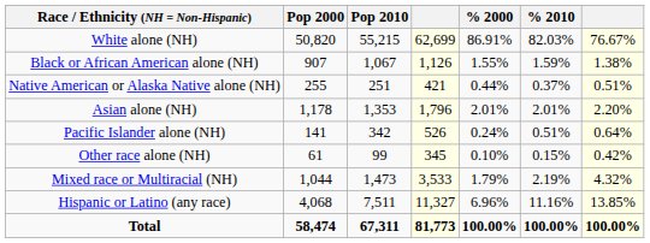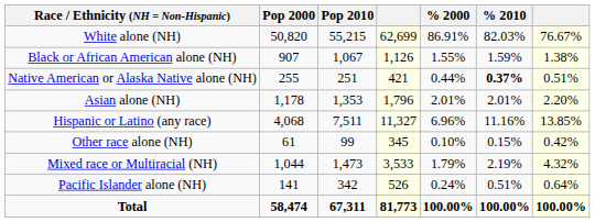Native American or Alaska Native alone (NH) | % 2010: normal -> bold
rows swapped: Pacific Islander alone (NH) <-> Hispanic or Latino (any race)
